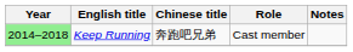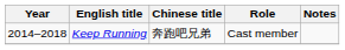Keep Running | Year: lightgreen background -> no background
